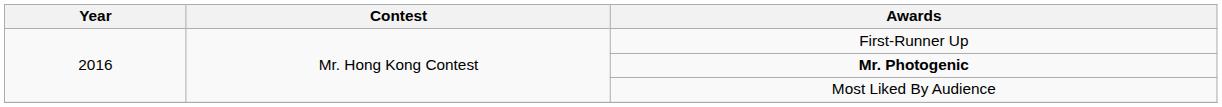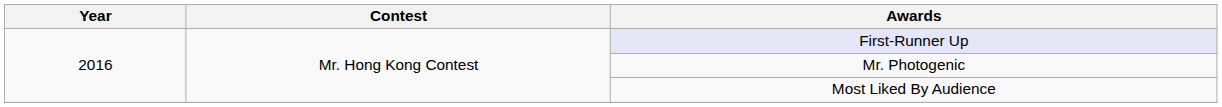First-Runner Up | Awards: no background -> lavender background
Mr. Photogenic | Awards: bold -> normal
